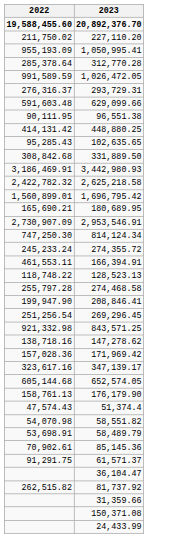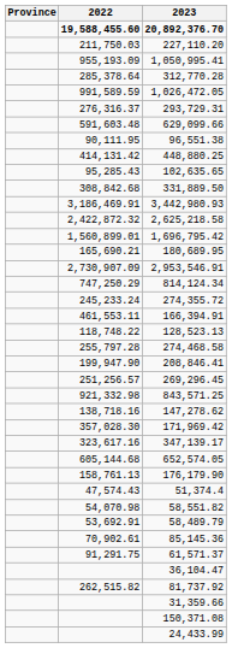+ column: Province
227,110.20 | 2022: 211,750.02 -> 211,750.03
2,625,218.58 | 2022: 2,422,782.32 -> 2,422,872.32
814,124.34 | 2022: 747,250.30 -> 747,250.29
269,296.45 | 2022: 251,256.54 -> 251,256.57
171,969.42 | 2022: 157,028.36 -> 357,028.30
58,489.79 | 2022: 53,698.91 -> 53,692.91
